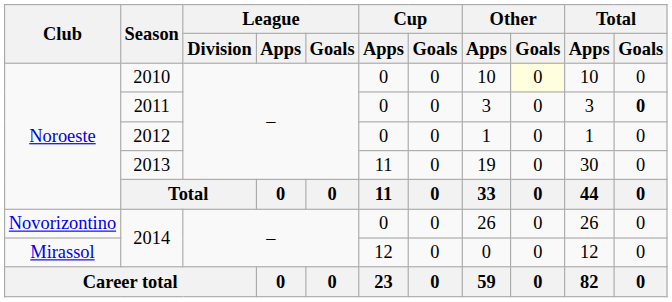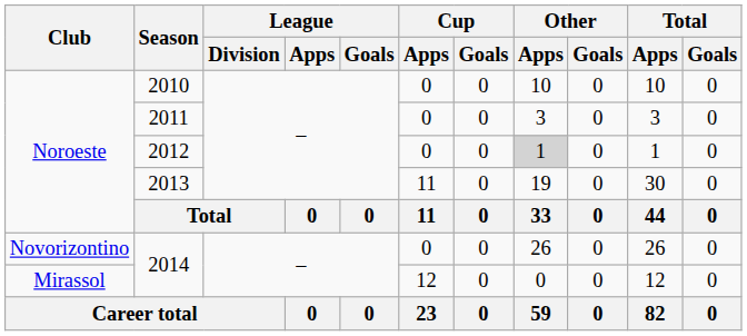2010 | Other / Goals: lightyellow background -> no background
2011 | Total / Goals: bold -> normal
2012 | Other / Apps: no background -> lightgrey background
